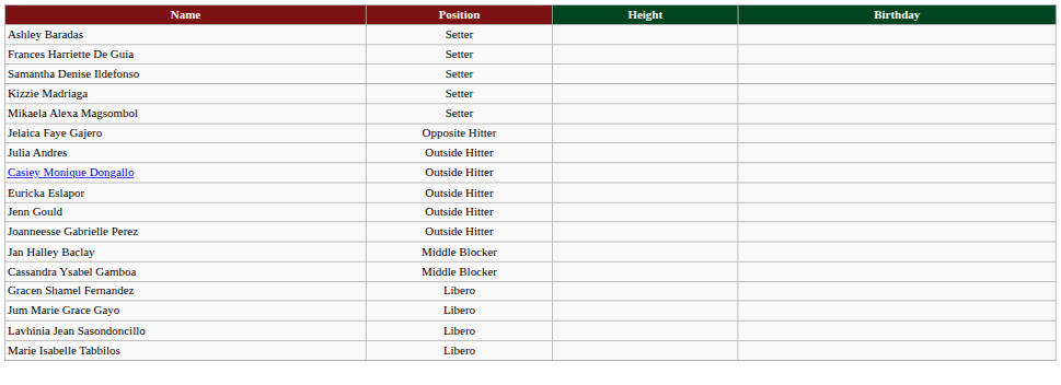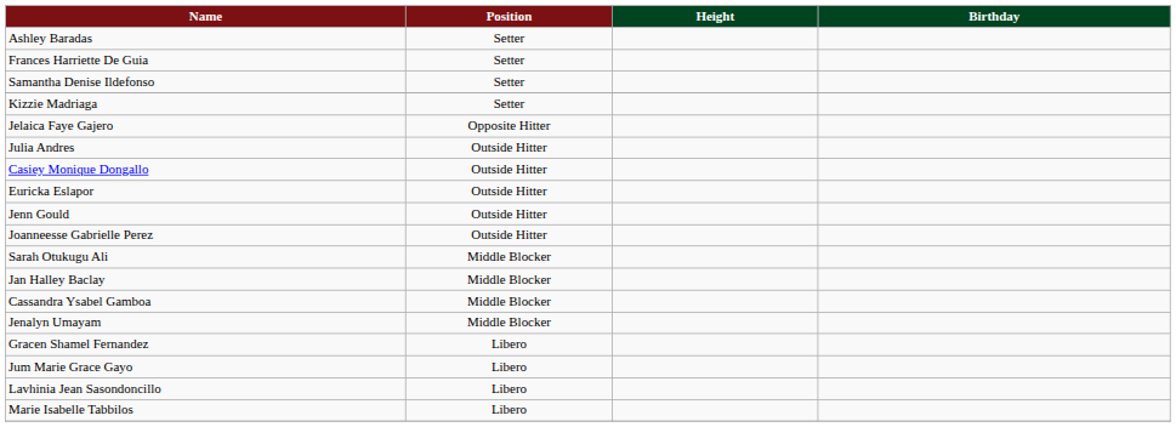- row: Mikaela Alexa Magsombol | Setter
+ row: Sarah Otukugu Ali | Middle Blocker
+ row: Jenalyn Umayam | Middle Blocker
